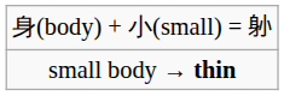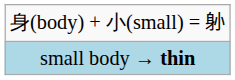row 2 | column 1: no background -> lightblue background
